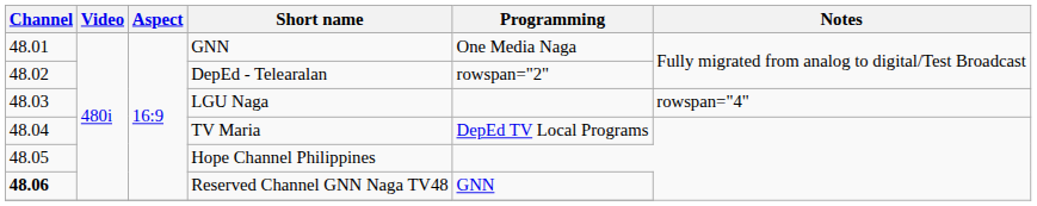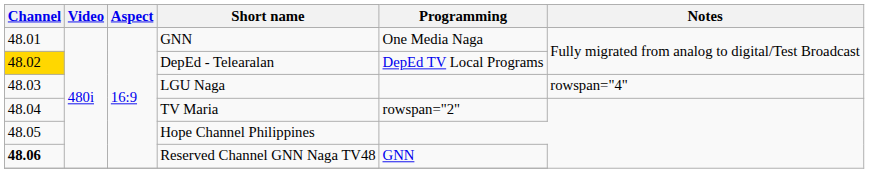DepEd - Telearalan | Channel: no background -> gold background
DepEd - Telearalan | Programming: rowspan="2" -> DepEd TV Local Programs
TV Maria | Programming: DepEd TV Local Programs -> rowspan="2"
